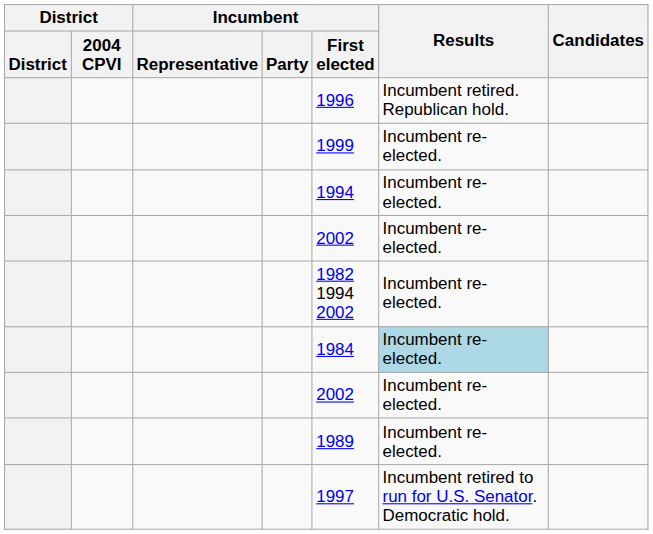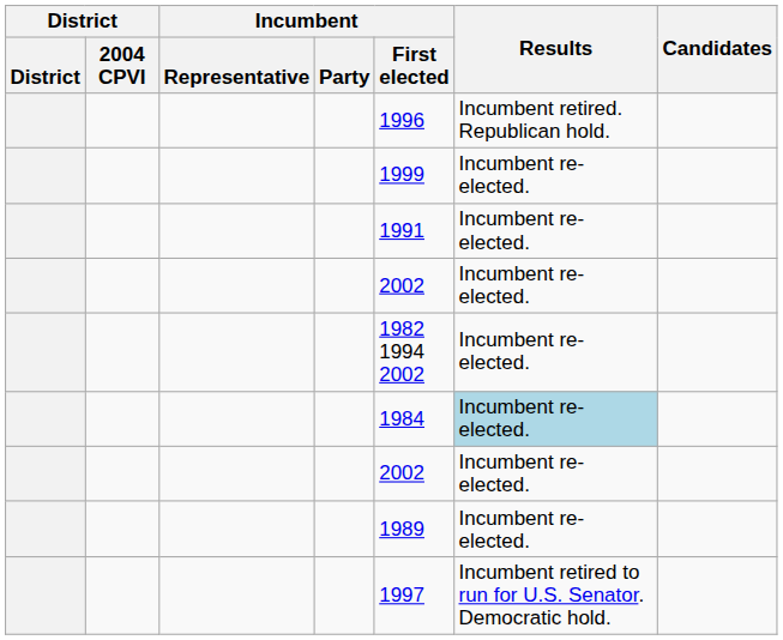row 5 | Incumbent / First elected: 1994 -> 1991
